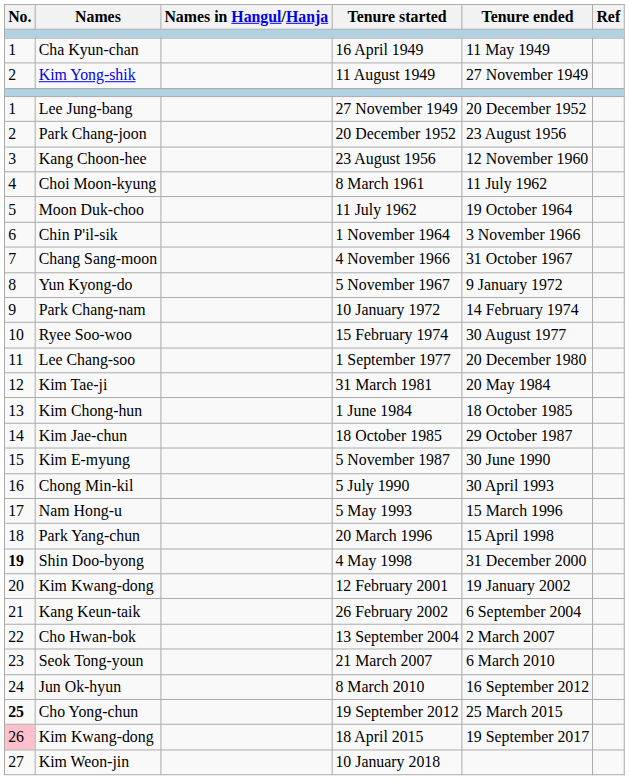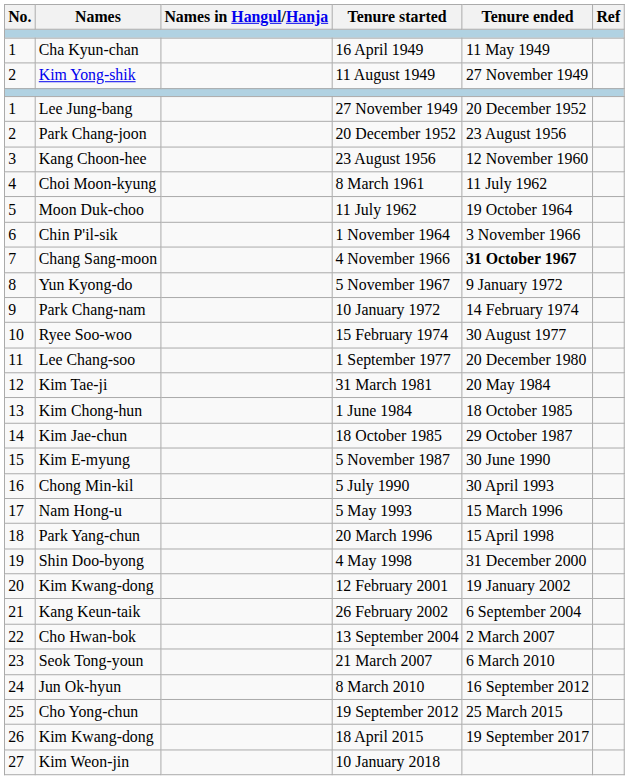4 November 1966 | Tenure ended: normal -> bold
4 May 1998 | No.: bold -> normal
19 September 2012 | No.: bold -> normal
18 April 2015 | No.: pink background -> no background
